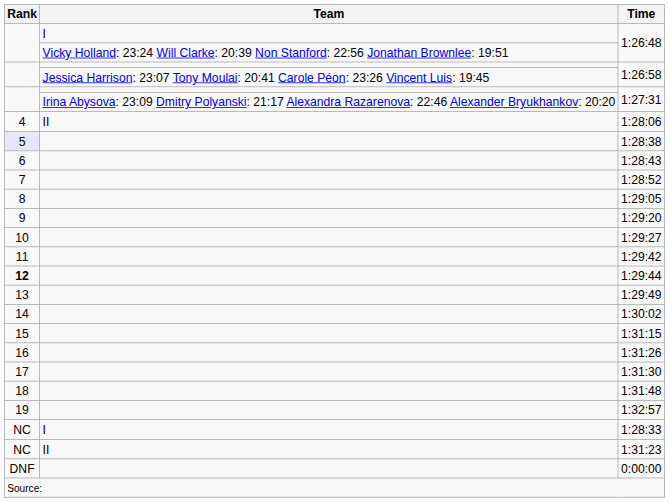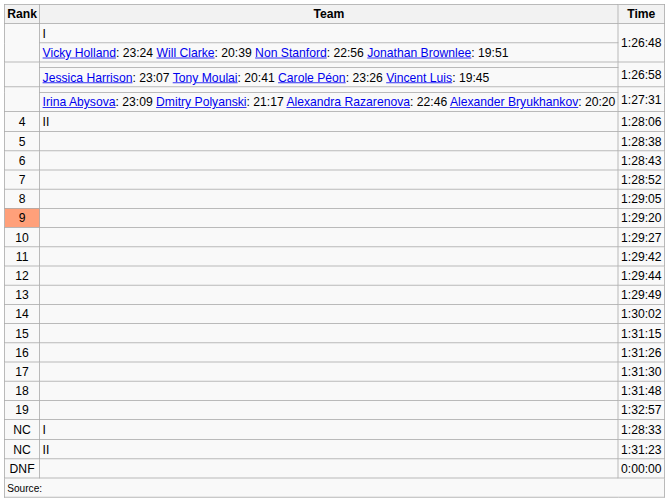1:28:38 | Rank: lavender background -> no background
1:29:20 | Rank: no background -> lightsalmon background
1:29:44 | Rank: bold -> normal
